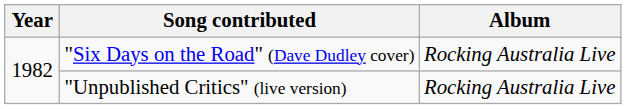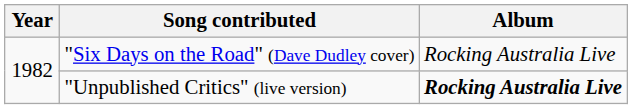"Unpublished Critics" (live version) | Album: normal -> bold
